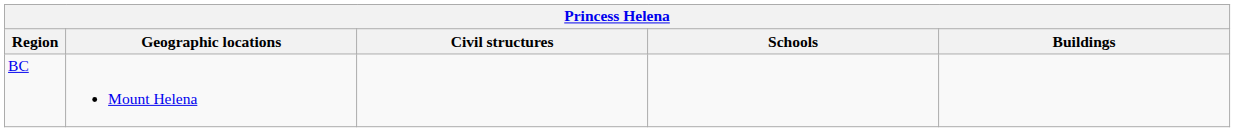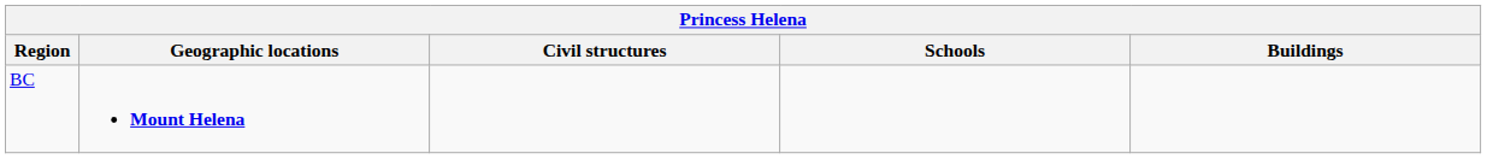BC | Geographic locations: normal -> bold
